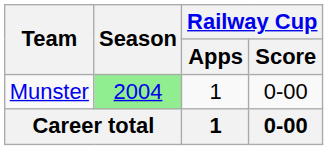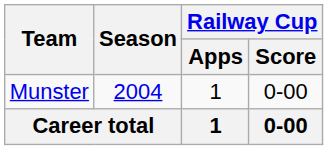Munster | Season: lightgreen background -> no background
